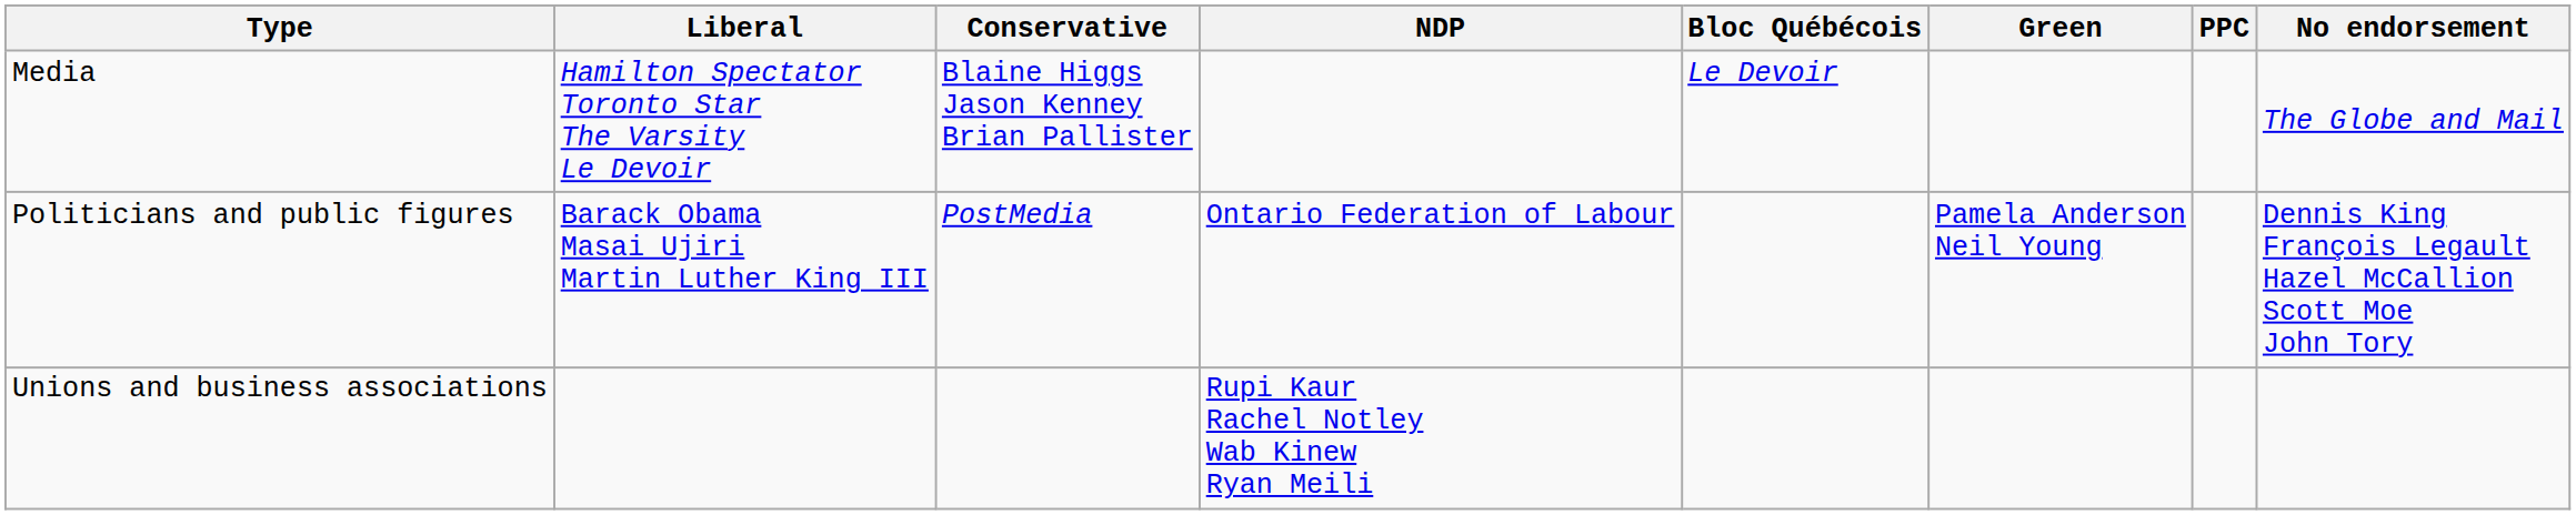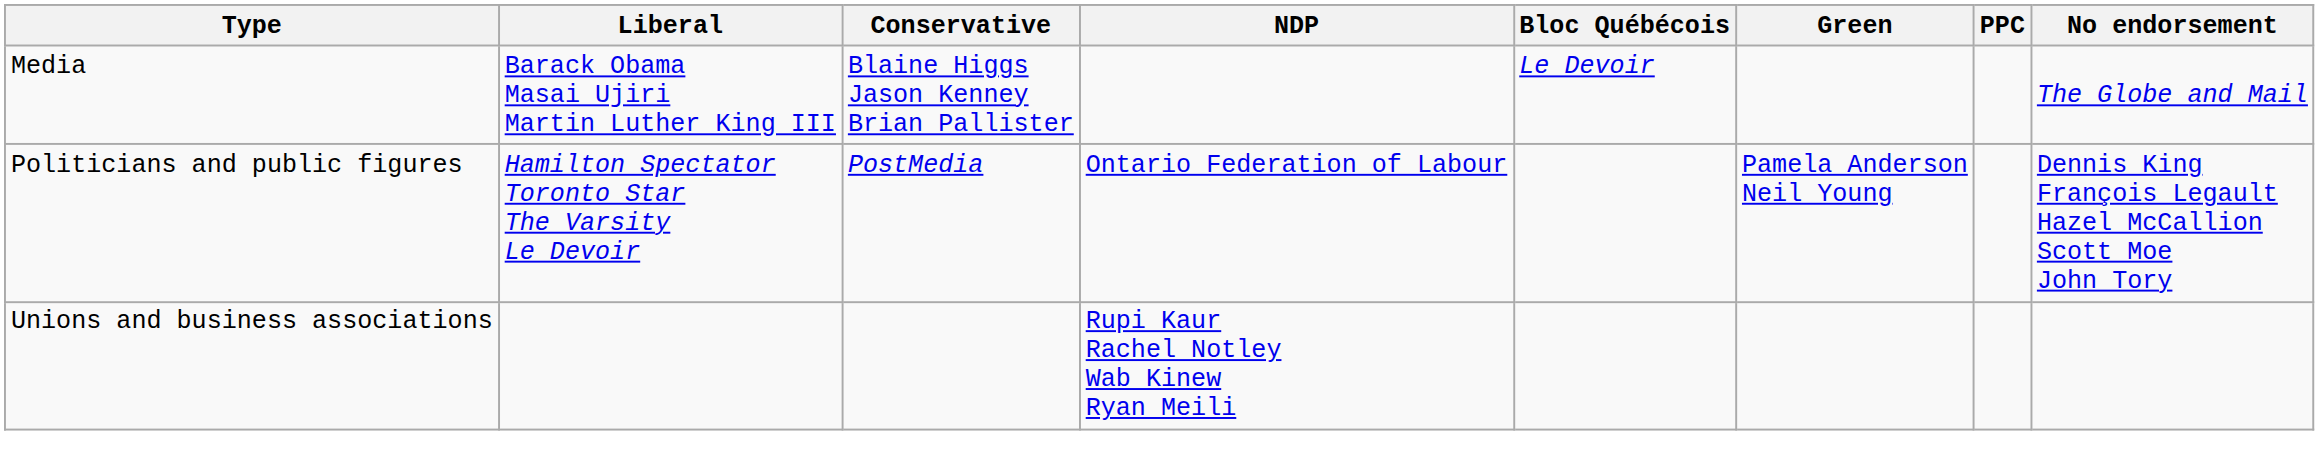Media | Liberal: Hamilton Spectator Toronto Star The Varsity Le Devoir -> Barack Obama Masai Ujiri Martin Luther King III
Politicians and public figures | Liberal: Barack Obama Masai Ujiri Martin Luther King III -> Hamilton Spectator Toronto Star The Varsity Le Devoir
